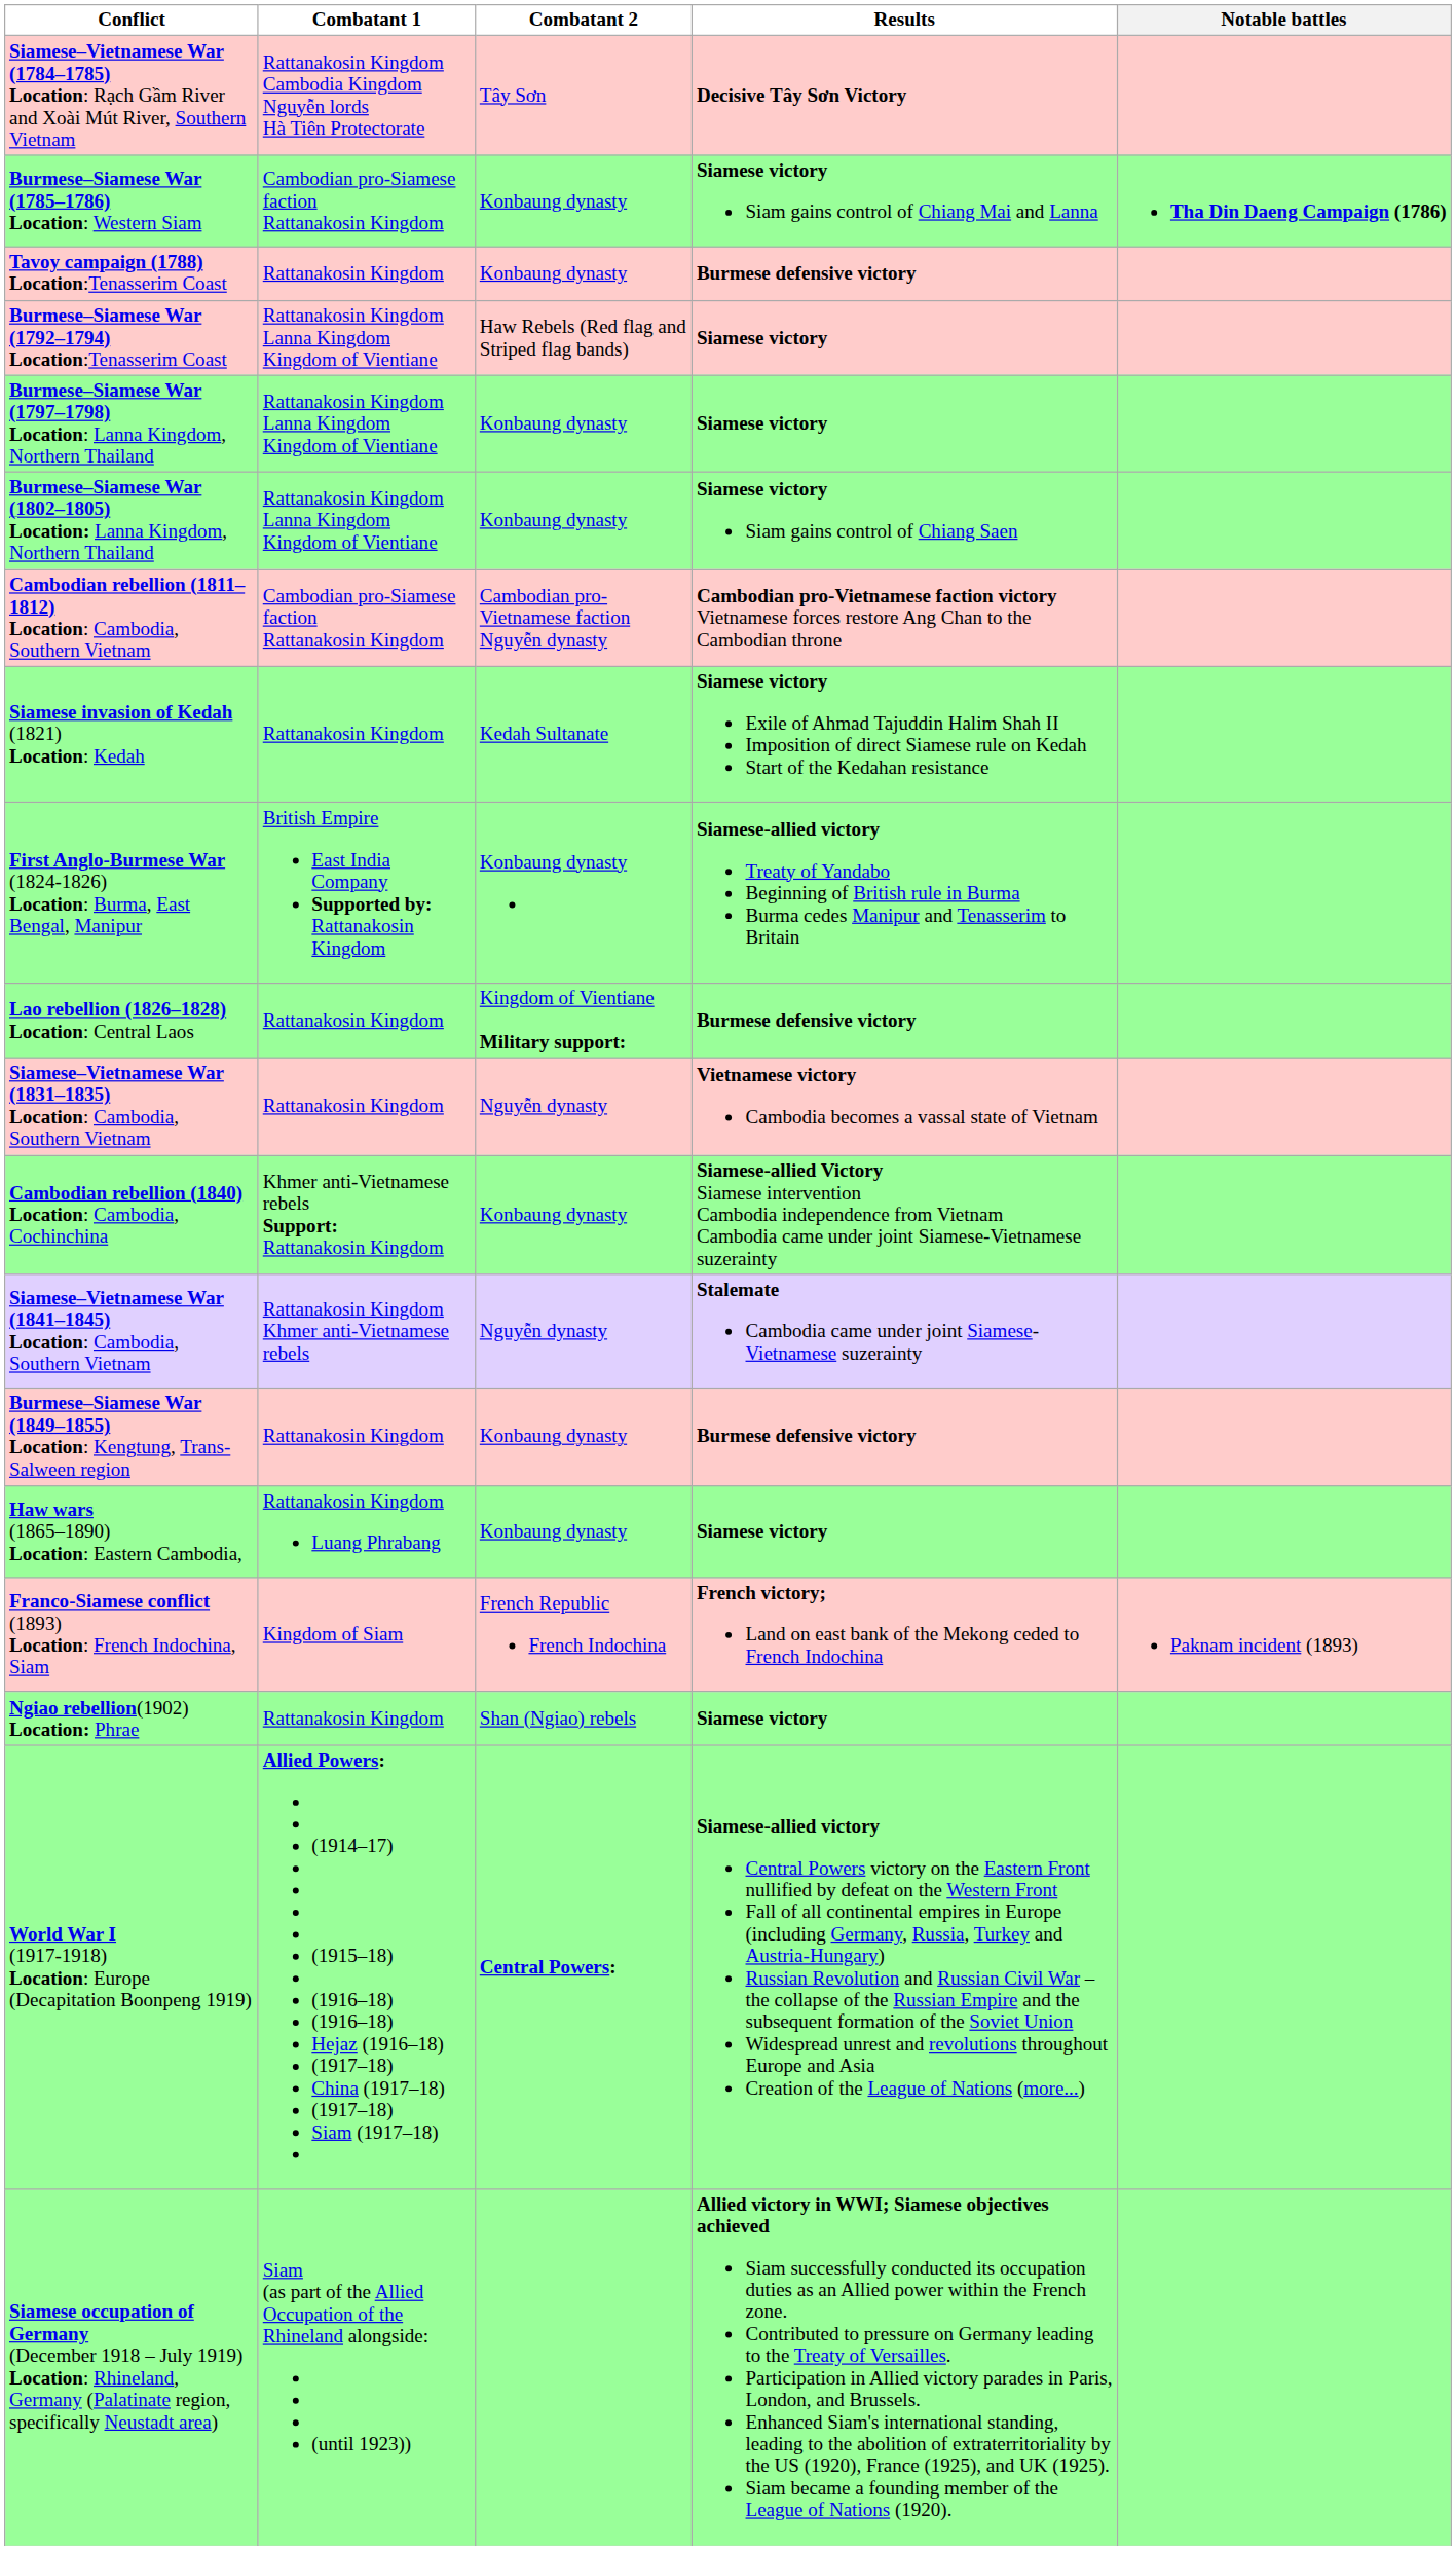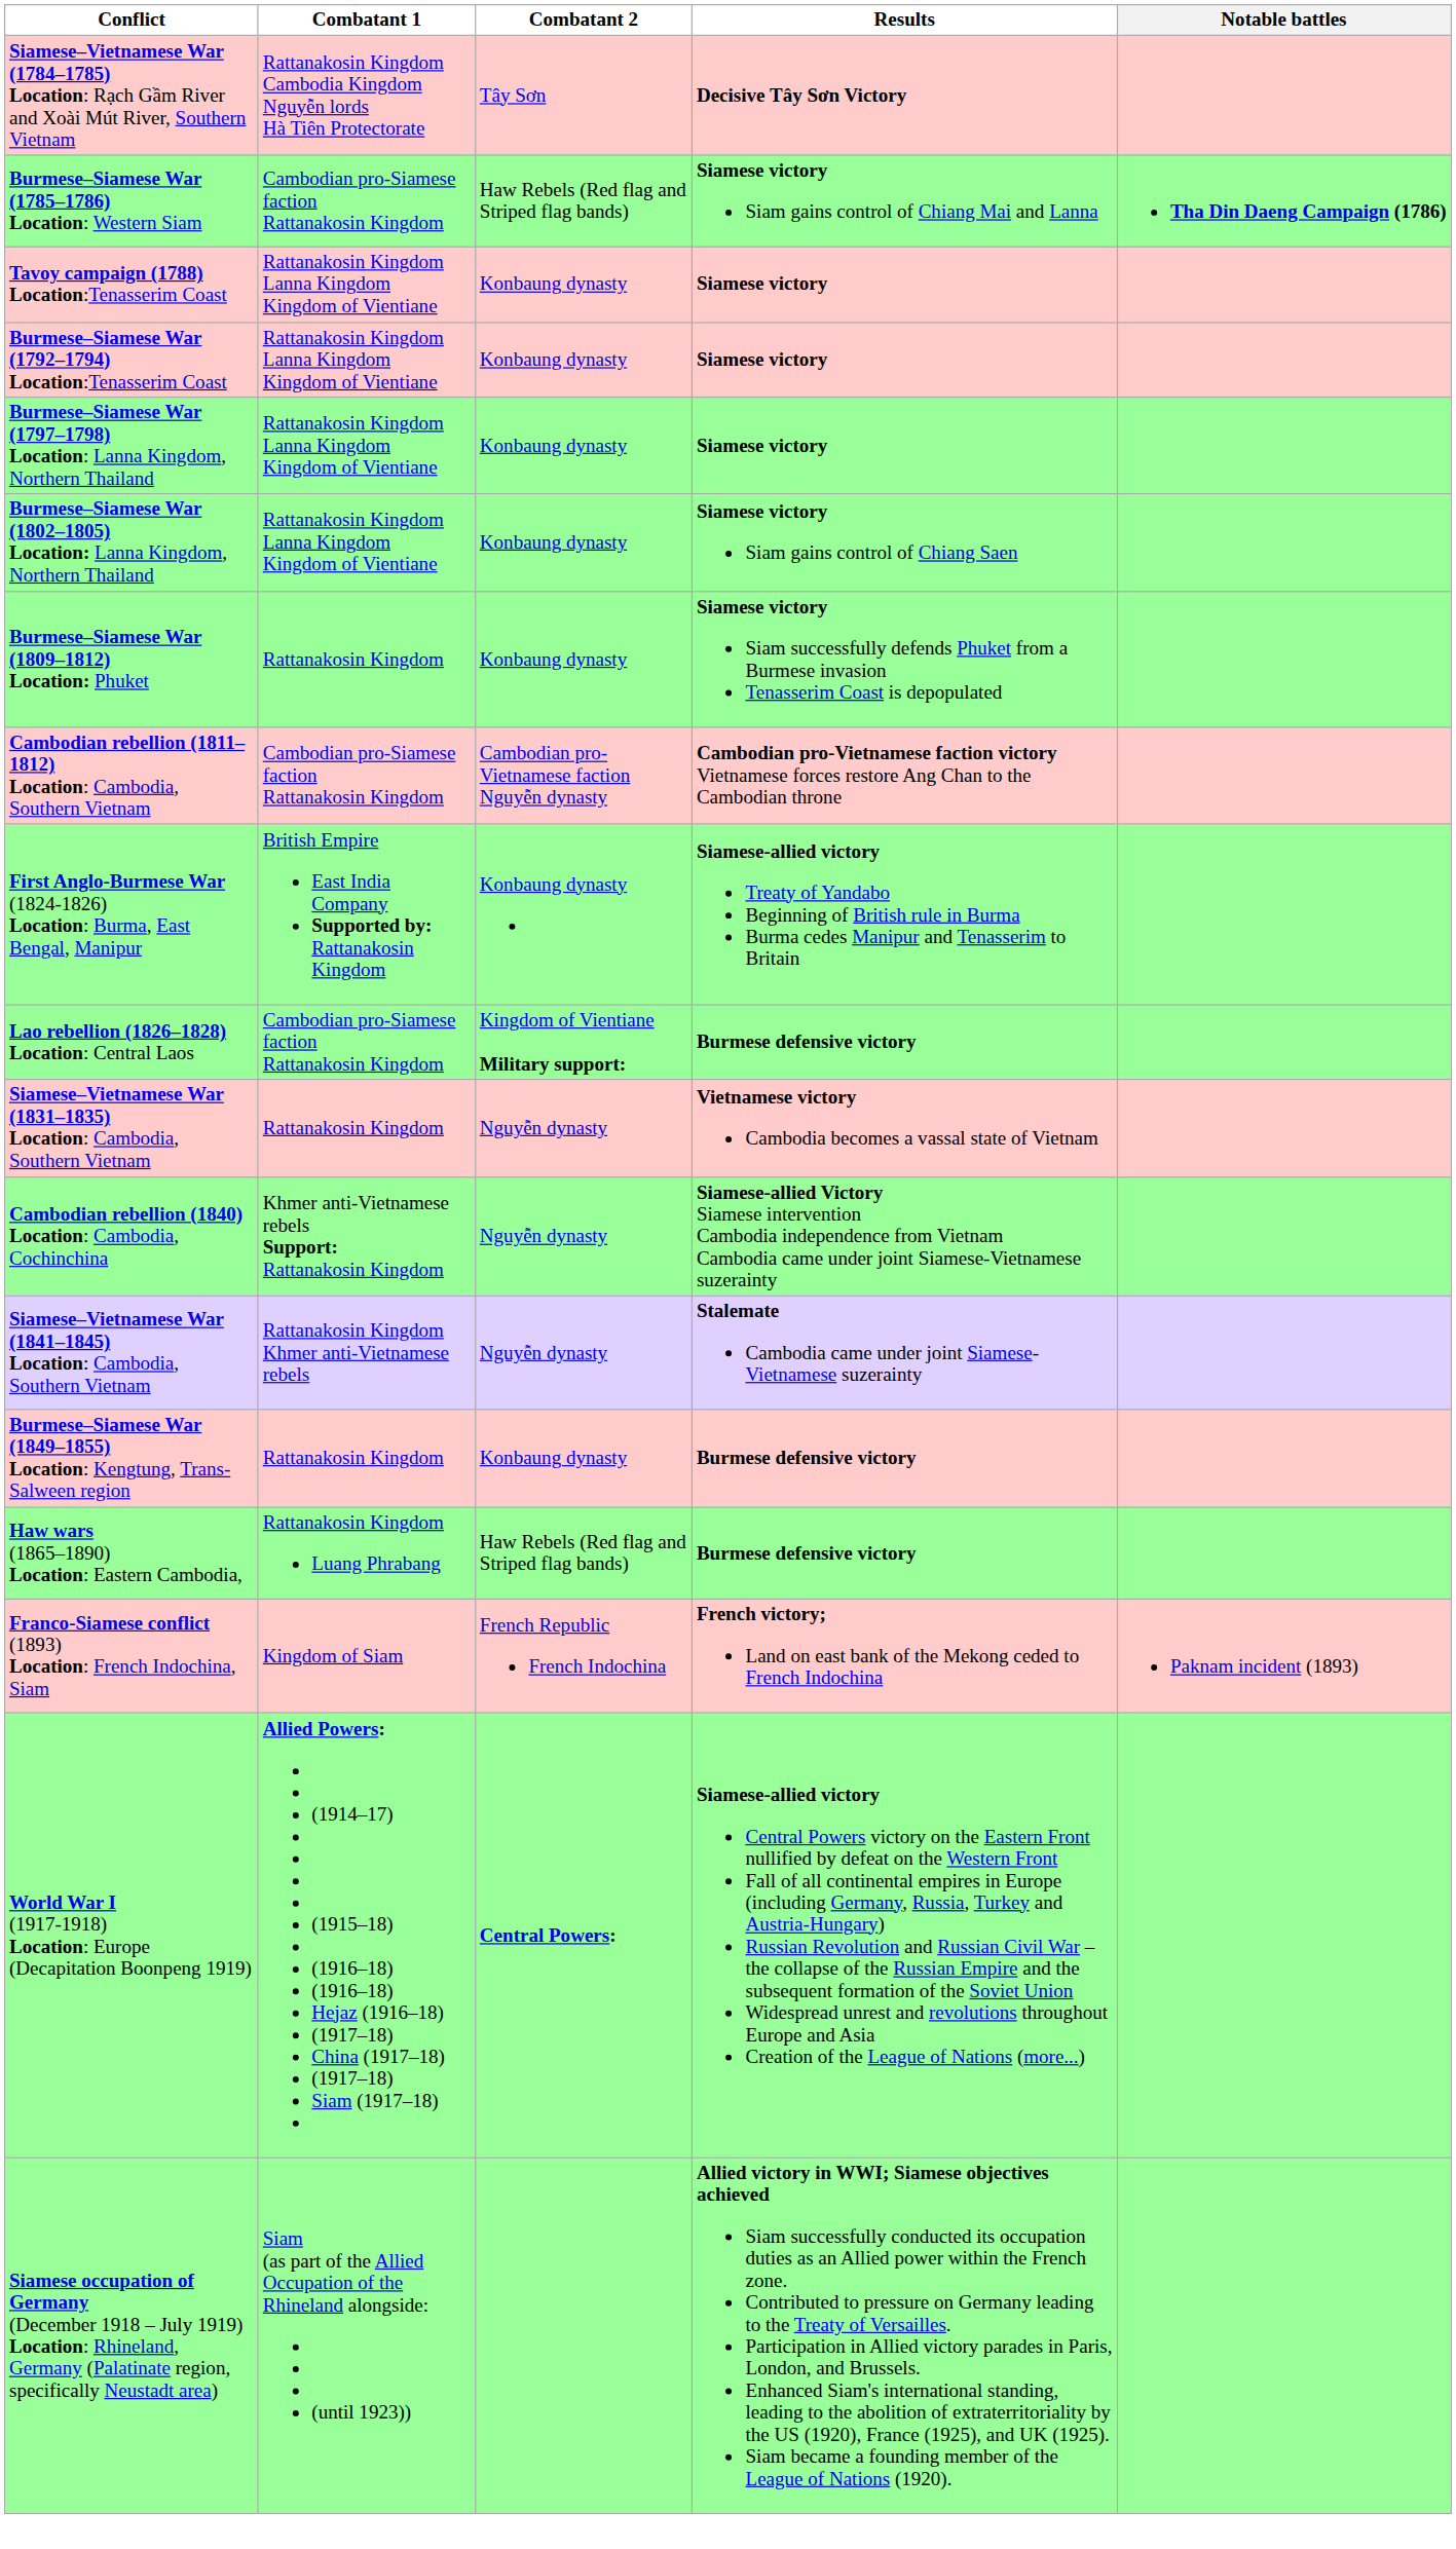Burmese–Siamese War (1785–1786) Location: Western Siam | Combatant 2: Konbaung dynasty -> Haw Rebels (Red flag and Striped flag bands)
Tavoy campaign (1788) Location:Tenasserim Coast | Combatant 1: Rattanakosin Kingdom -> Rattanakosin Kingdom Lanna Kingdom Kingdom of Vientiane
Tavoy campaign (1788) Location:Tenasserim Coast | Results: Burmese defensive victory -> Siamese victory
Burmese–Siamese War (1792–1794) Location:Tenasserim Coast | Combatant 2: Haw Rebels (Red flag and Striped flag bands) -> Konbaung dynasty
+ row: Burmese–Siamese War (1809–1812) Location: Phuket | Rattanakosin Kingdom | Konbaung dynasty | Siamese victory Siam successfully defends Phuket from a Burmese invasion Tenasserim Coast is depopulated
- row: Siamese invasion of Kedah (1821) Location: Kedah | Rattanakosin Kingdom | Kedah Sultanate | Siamese victory Exile of Ahmad Tajuddin Halim Shah II Imposition of direct Siamese rule on Kedah Start of the Kedahan resistance
Lao rebellion (1826–1828) Location: Central Laos | Combatant 1: Rattanakosin Kingdom -> Cambodian pro-Siamese faction Rattanakosin Kingdom
Cambodian rebellion (1840) Location: Cambodia, Cochinchina | Combatant 2: Konbaung dynasty -> Nguyễn dynasty
Haw wars (1865–1890) Location: Eastern Cambodia, | Combatant 2: Konbaung dynasty -> Haw Rebels (Red flag and Striped flag bands)
Haw wars (1865–1890) Location: Eastern Cambodia, | Results: Siamese victory -> Burmese defensive victory
- row: Ngiao rebellion(1902) Location: Phrae | Rattanakosin Kingdom | Shan (Ngiao) rebels | Siamese victory
